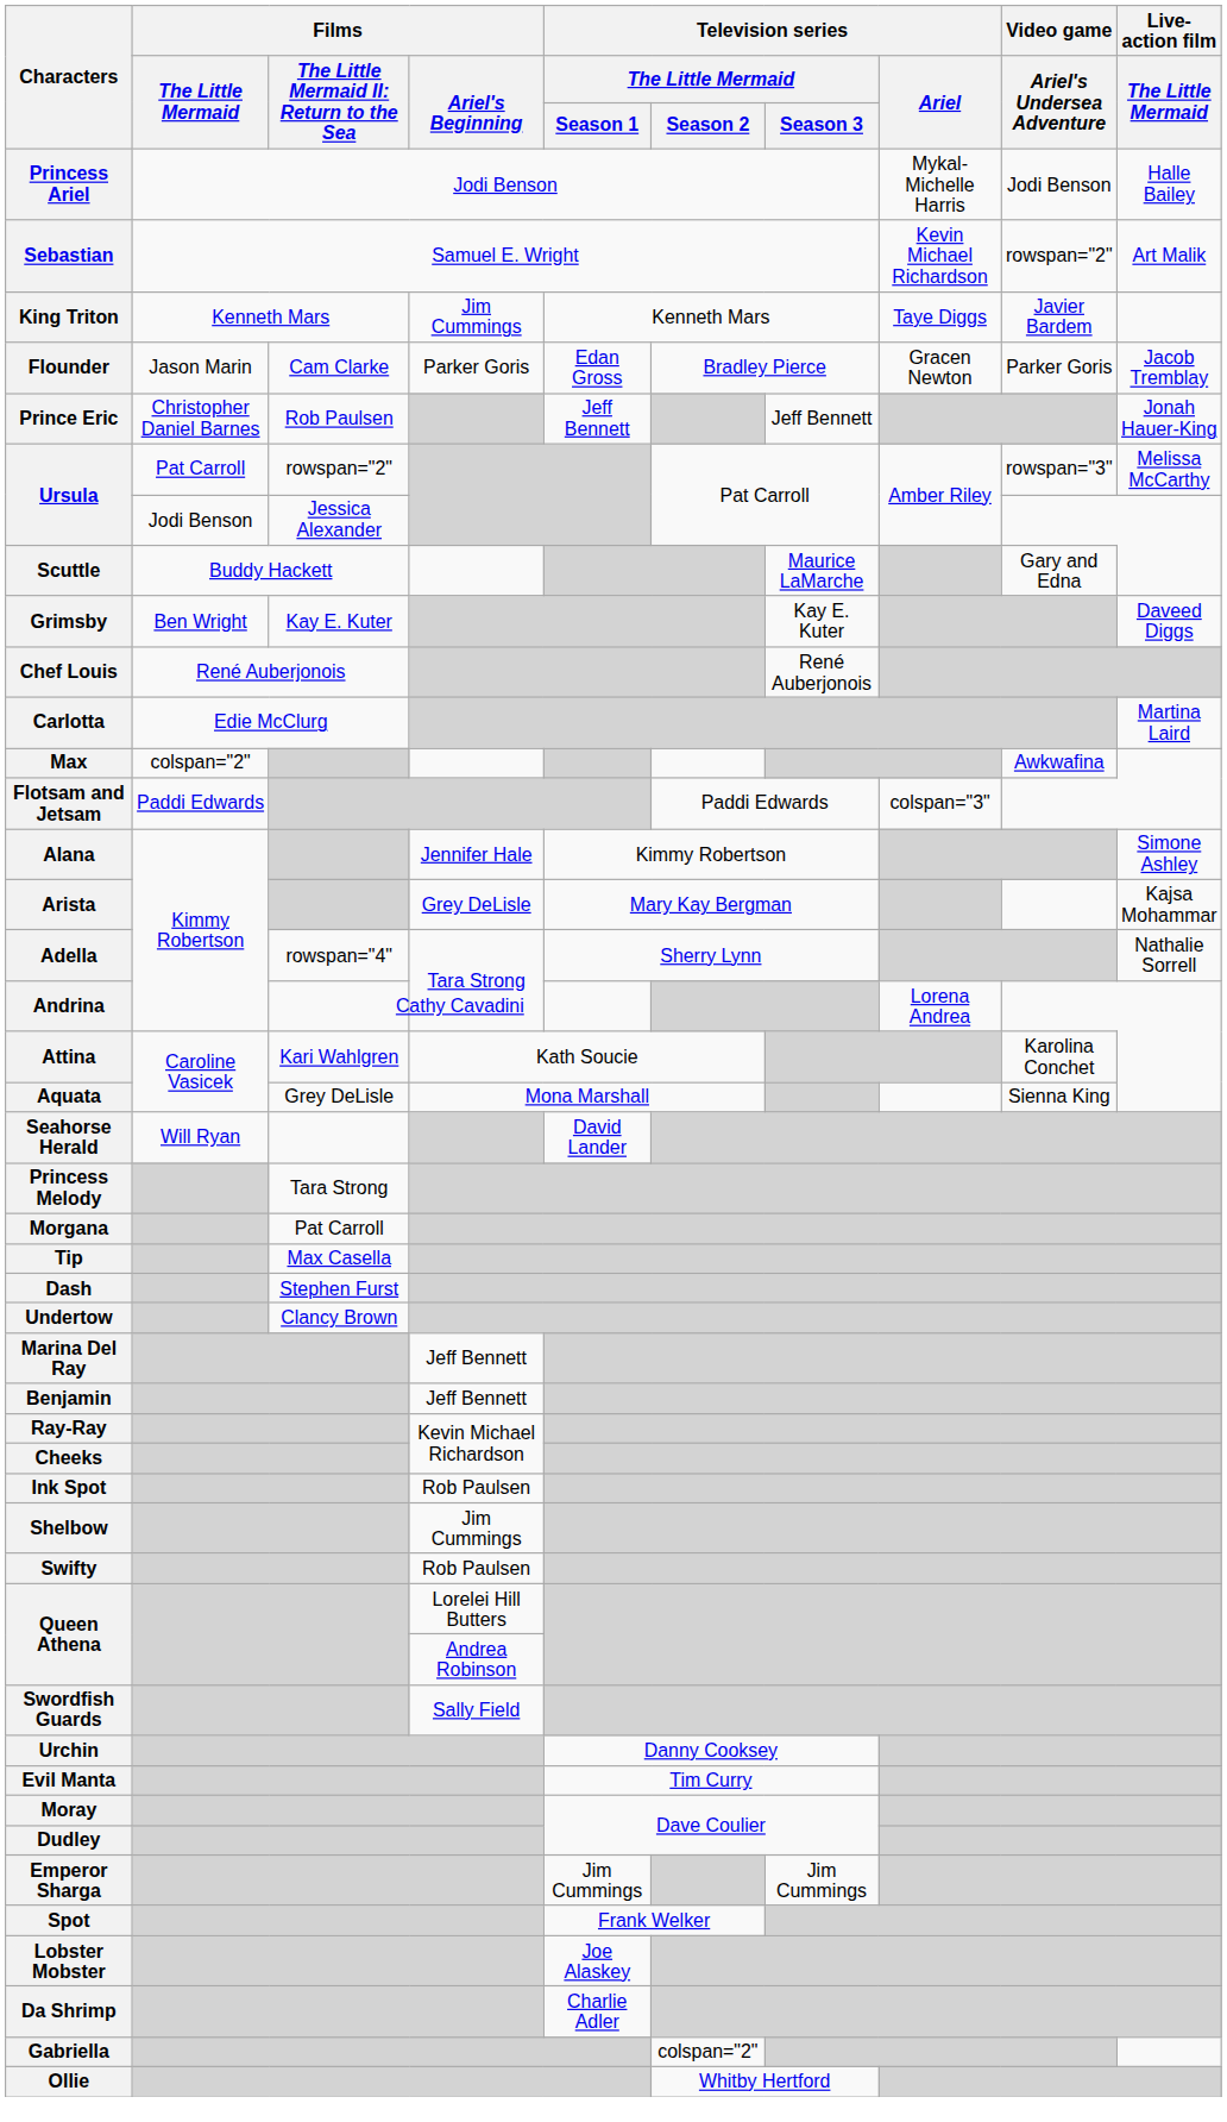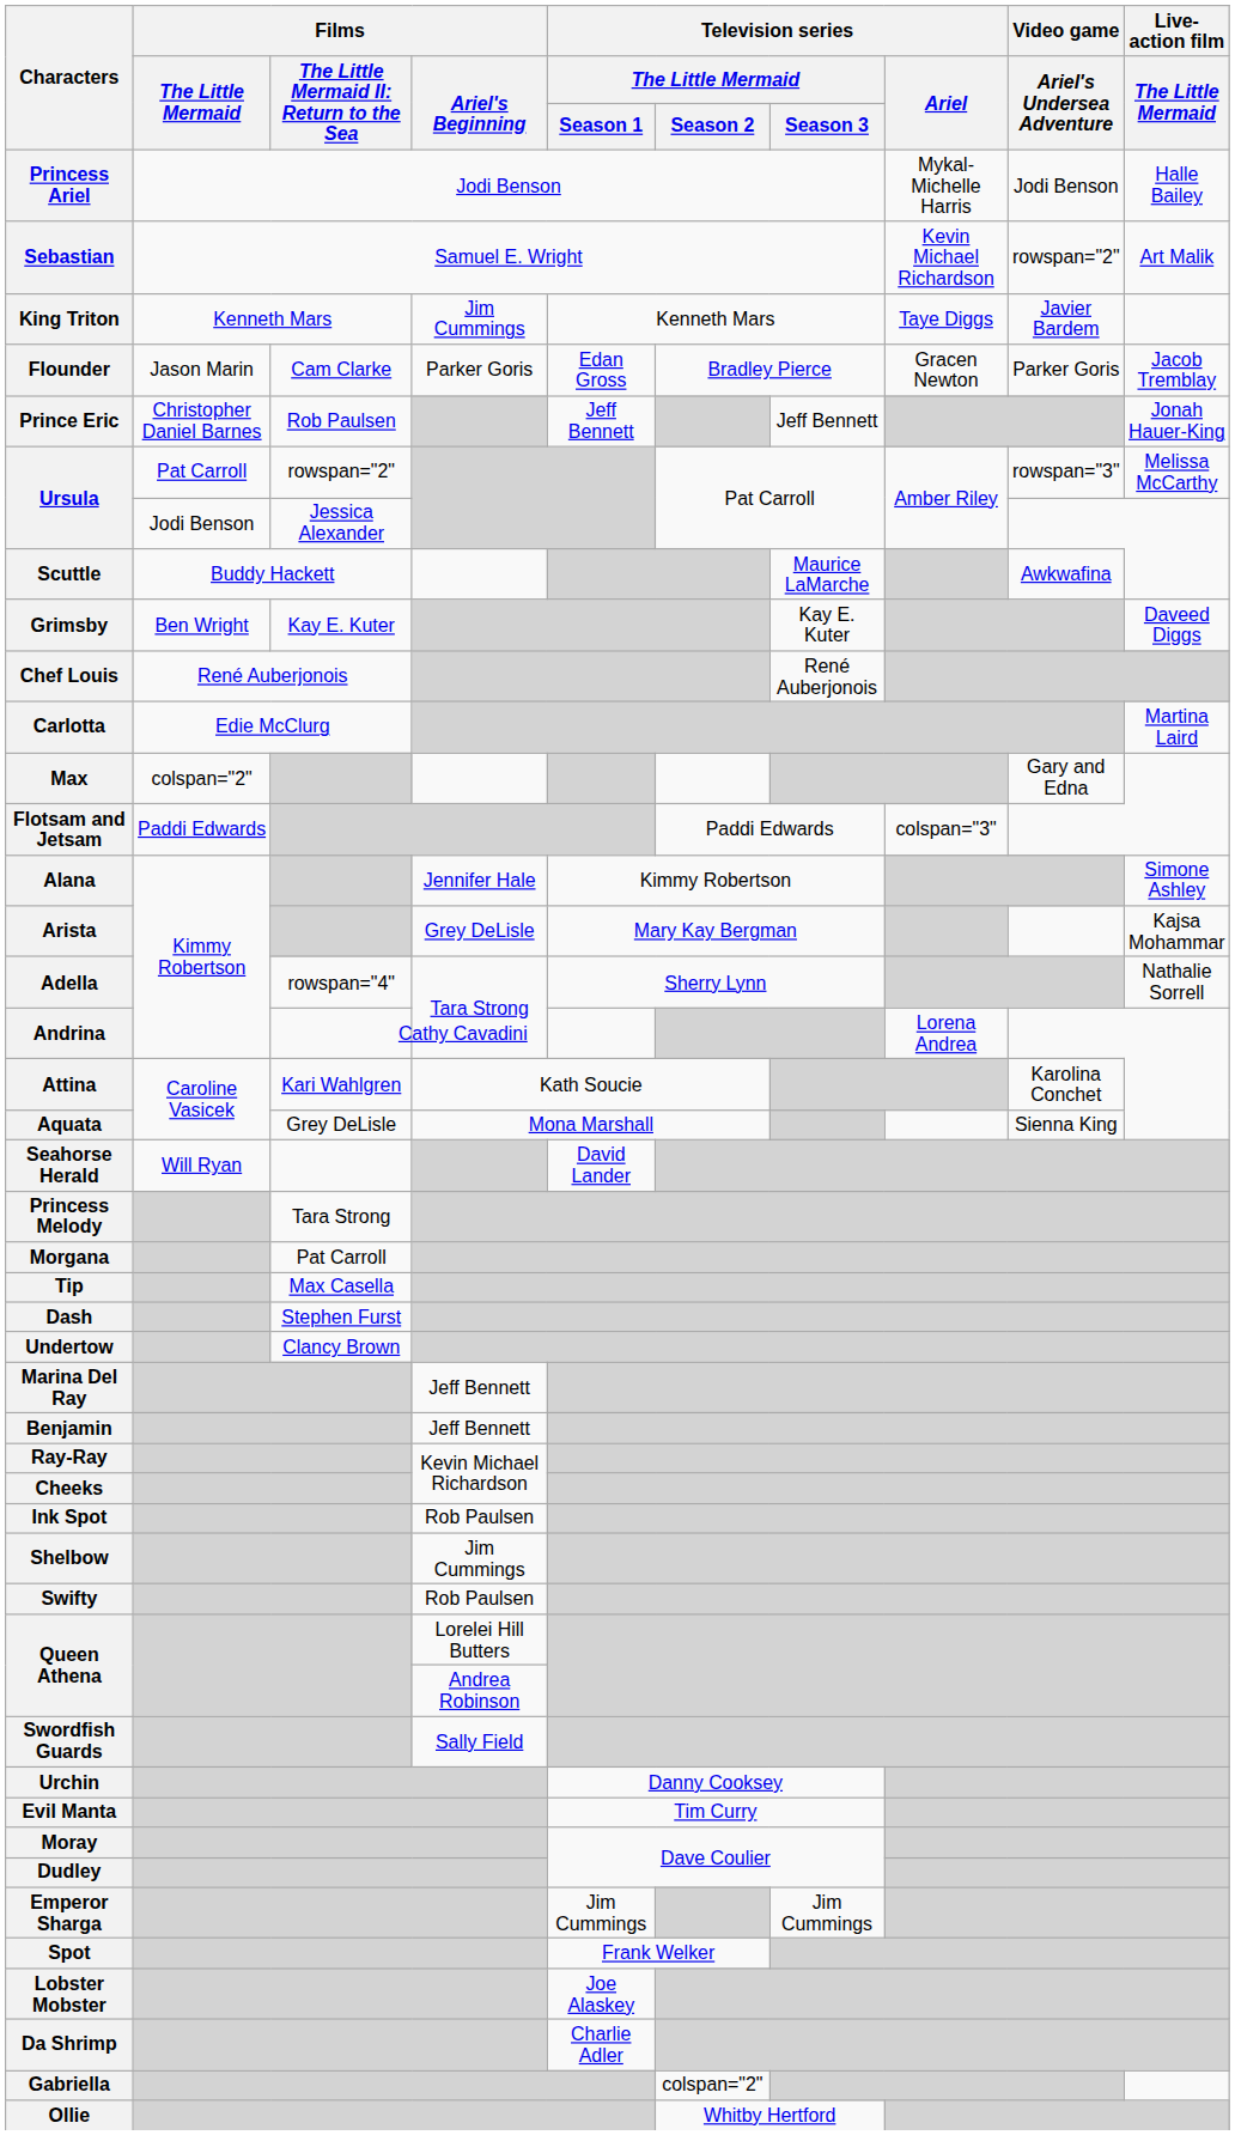Scuttle | Video game / Ariel's Undersea Adventure: Gary and Edna -> Awkwafina
Max | Video game / Ariel's Undersea Adventure: Awkwafina -> Gary and Edna
